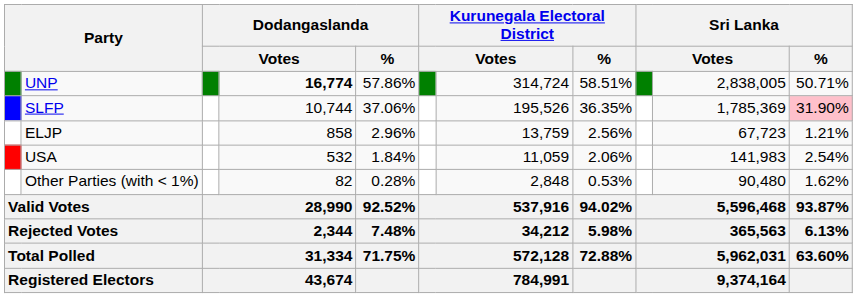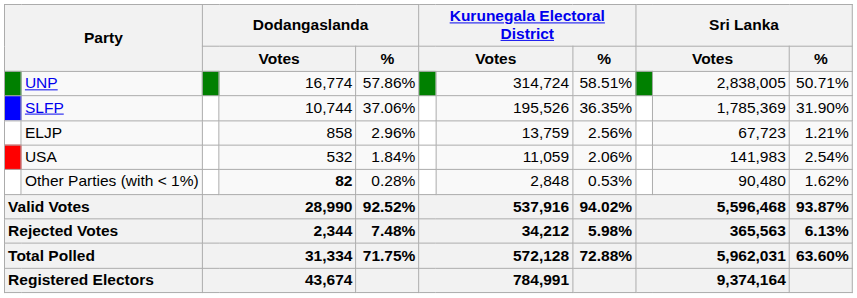UNP | column 4: bold -> normal
SLFP | Sri Lanka / %: pink background -> no background
Other Parties (with < 1%) | column 4: normal -> bold
